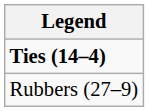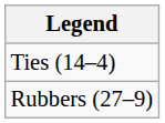row 2 | column 1: bold -> normal
